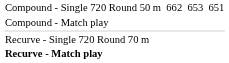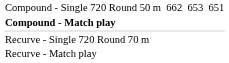Compound - Match play | column 1: normal -> bold
Recurve - Match play | column 1: bold -> normal
